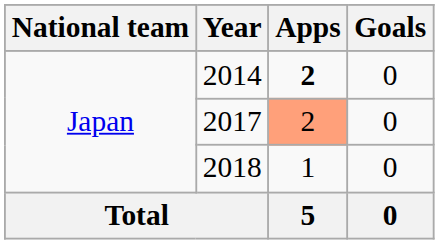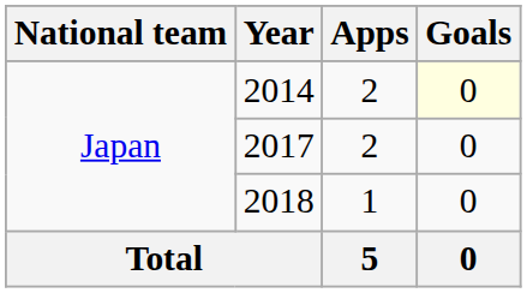2014 | Apps: bold -> normal
2014 | Goals: no background -> lightyellow background
2017 | Apps: lightsalmon background -> no background
